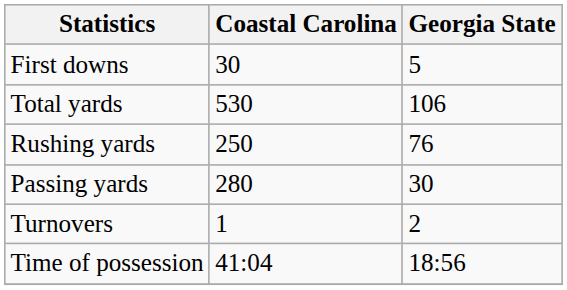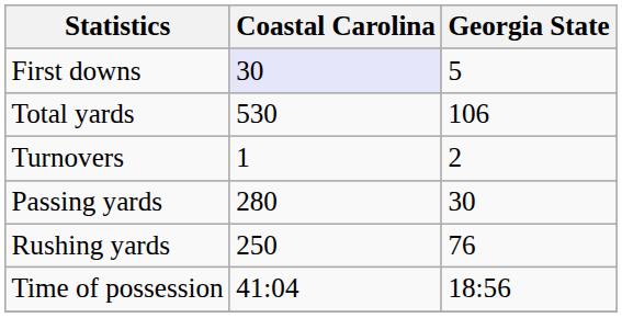First downs | Coastal Carolina: no background -> lavender background
rows swapped: Rushing yards <-> Turnovers
